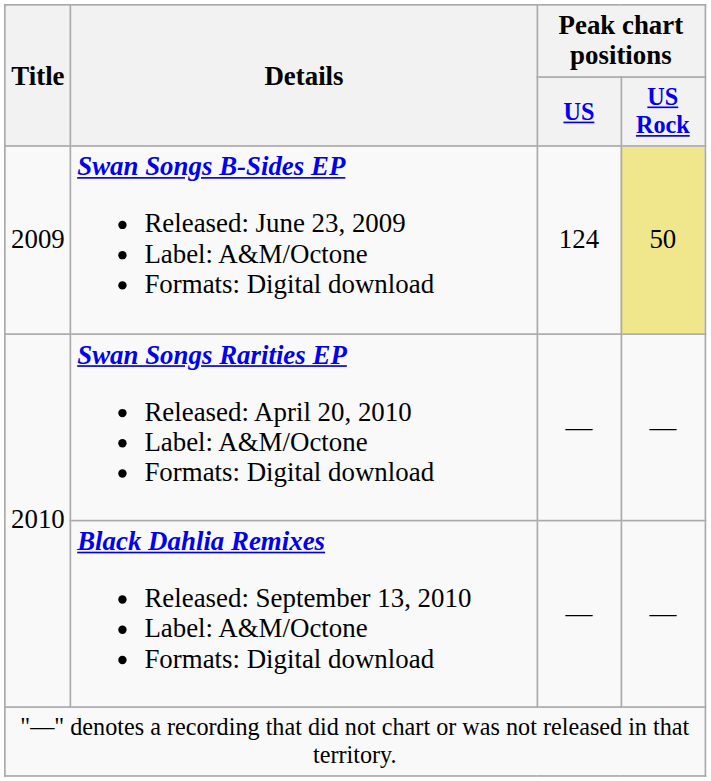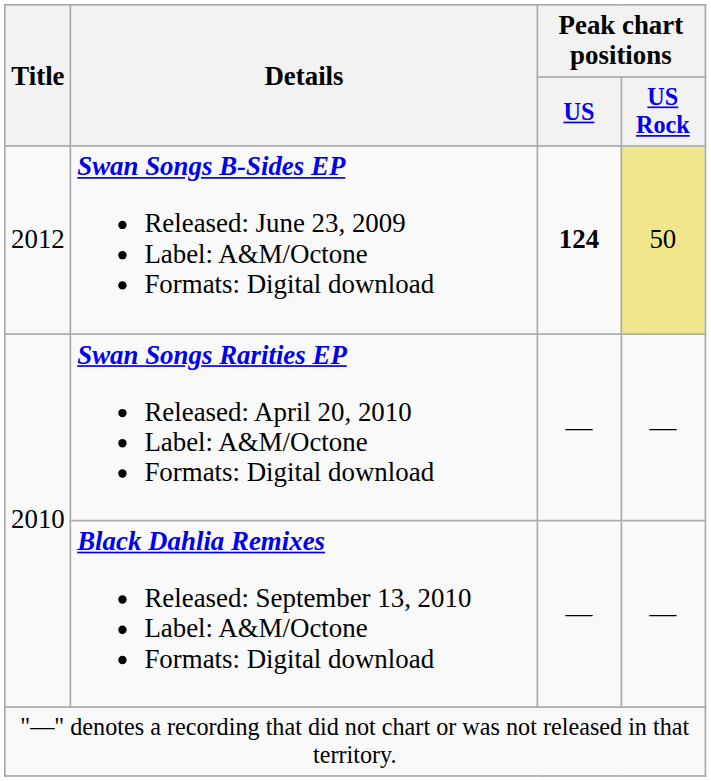row 3 | Title: 2009 -> 2012
row 3 | Peak chart positions / US: normal -> bold
